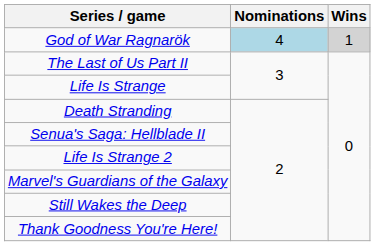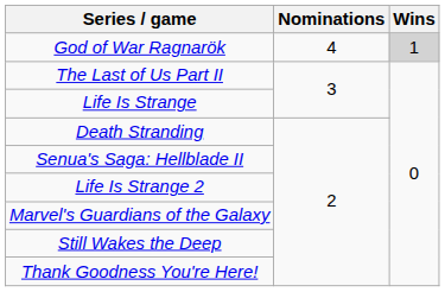God of War Ragnarök | Nominations: lightblue background -> no background
